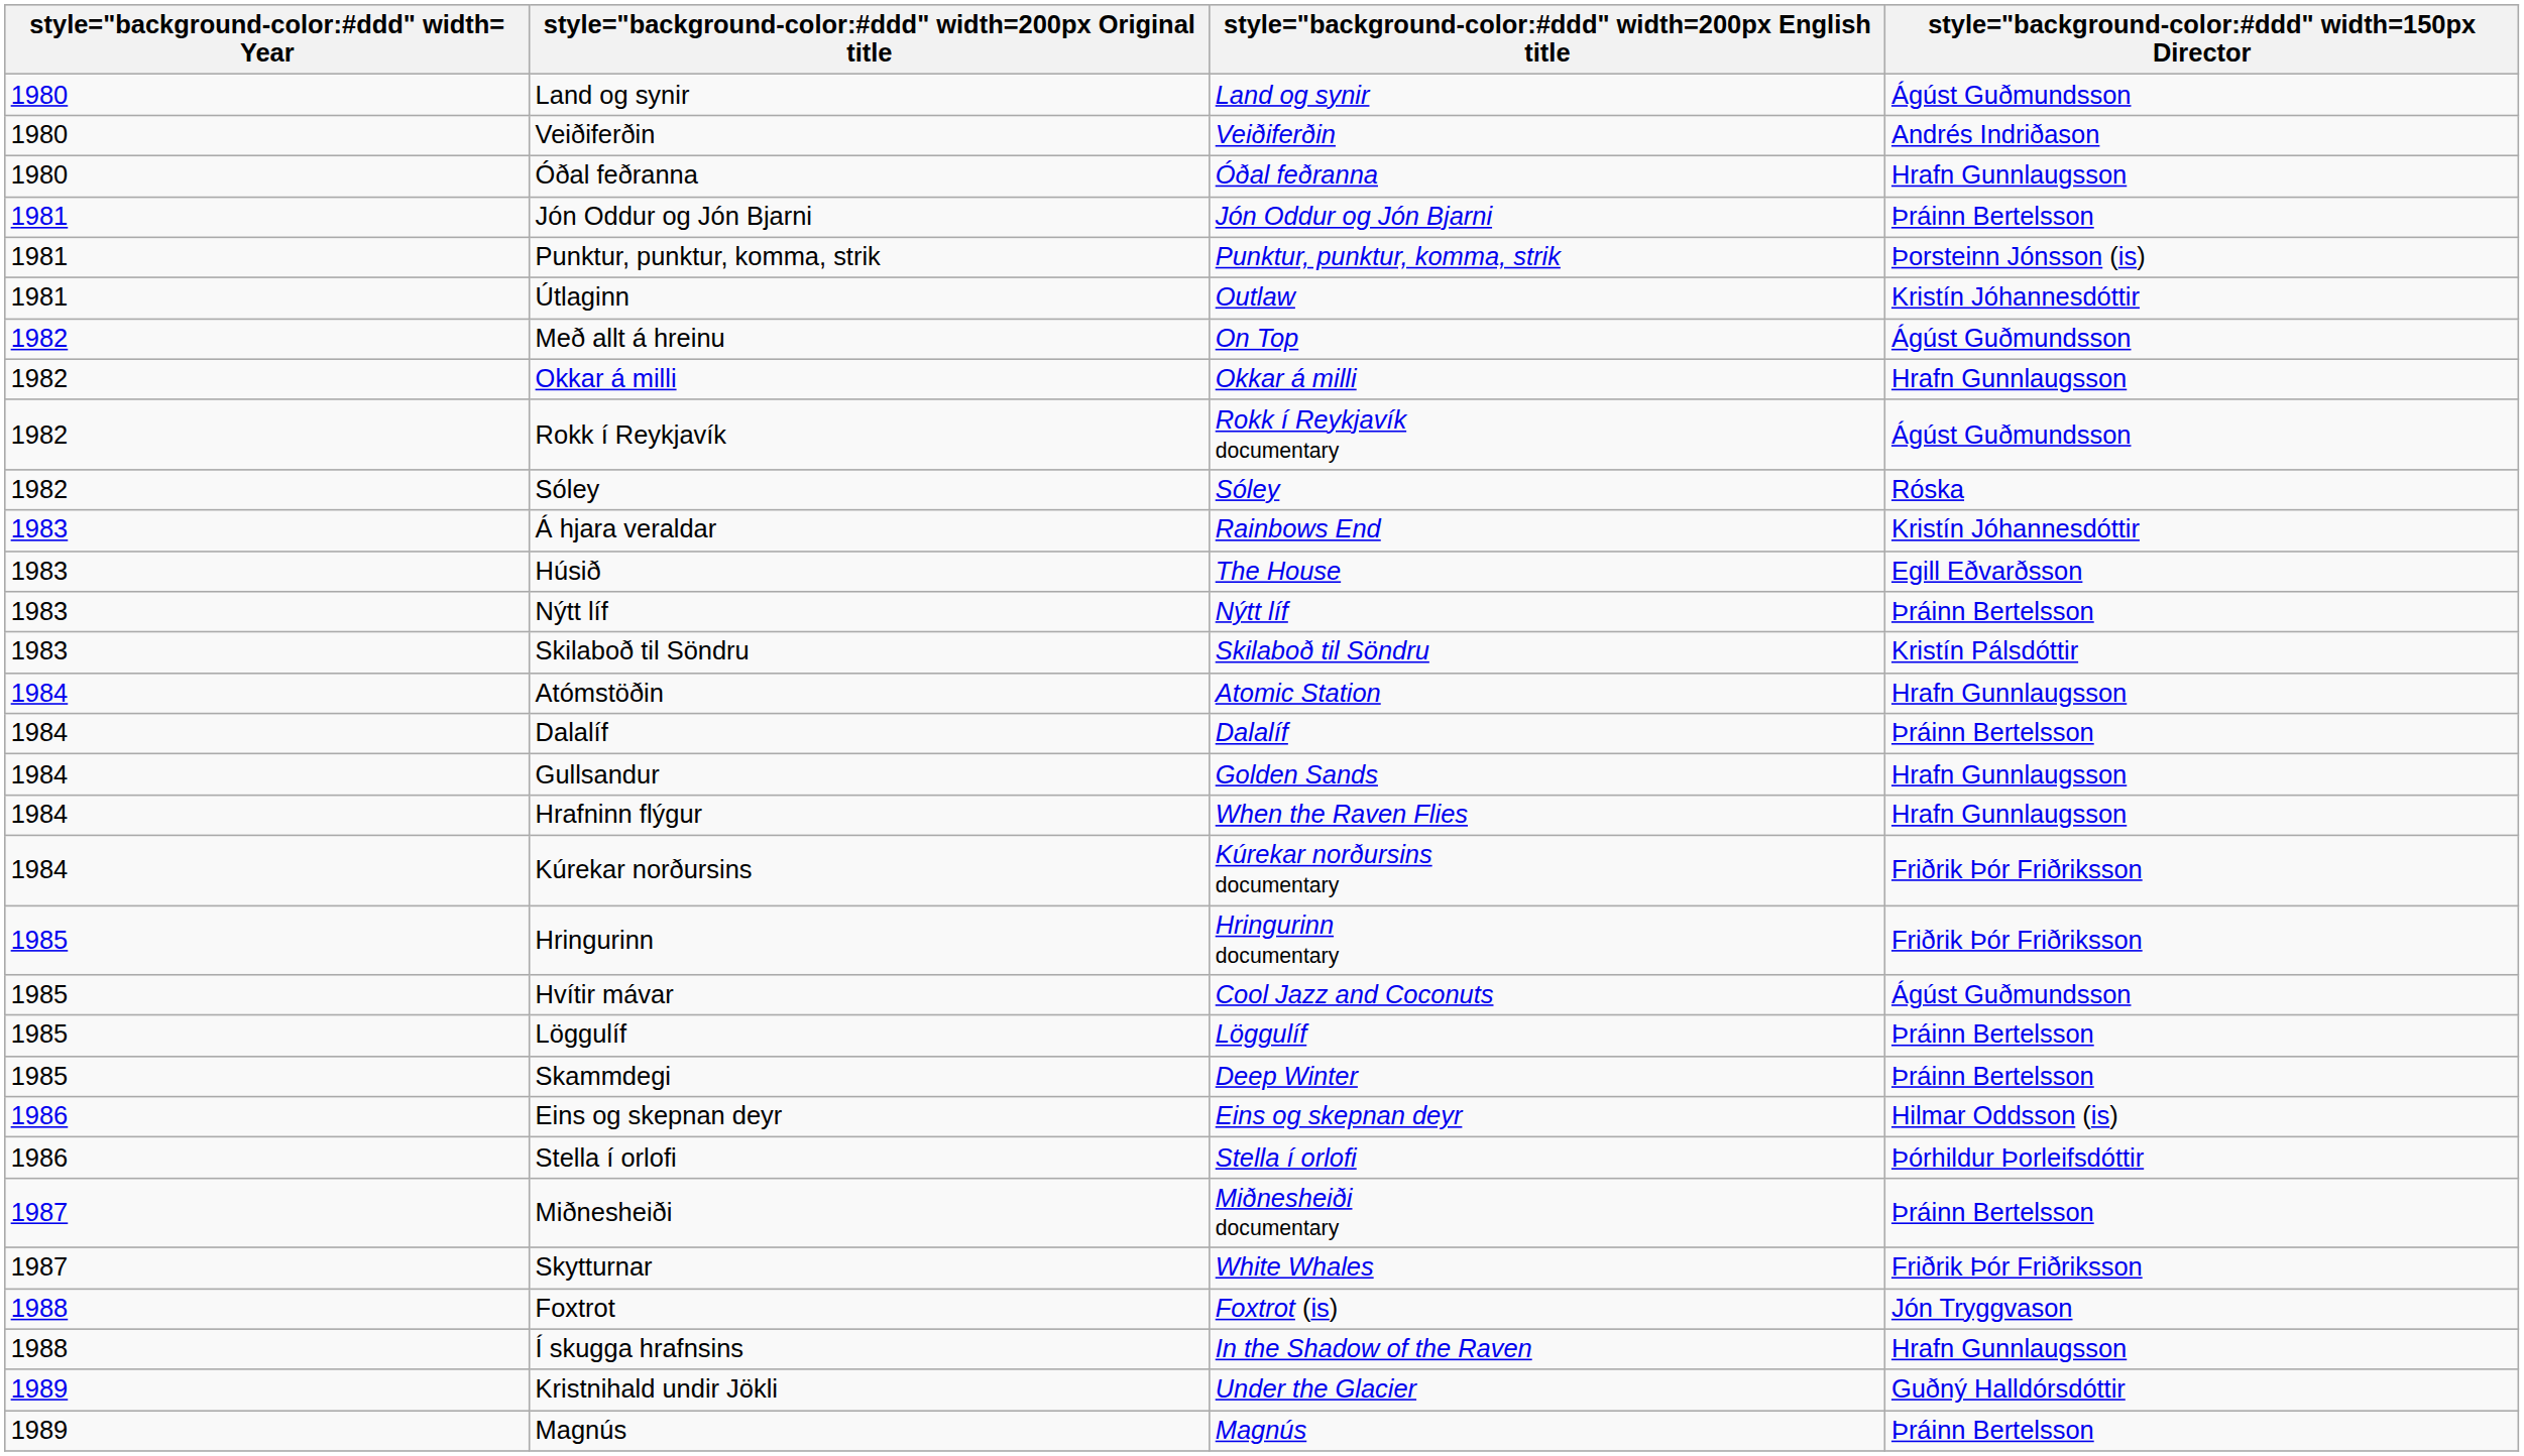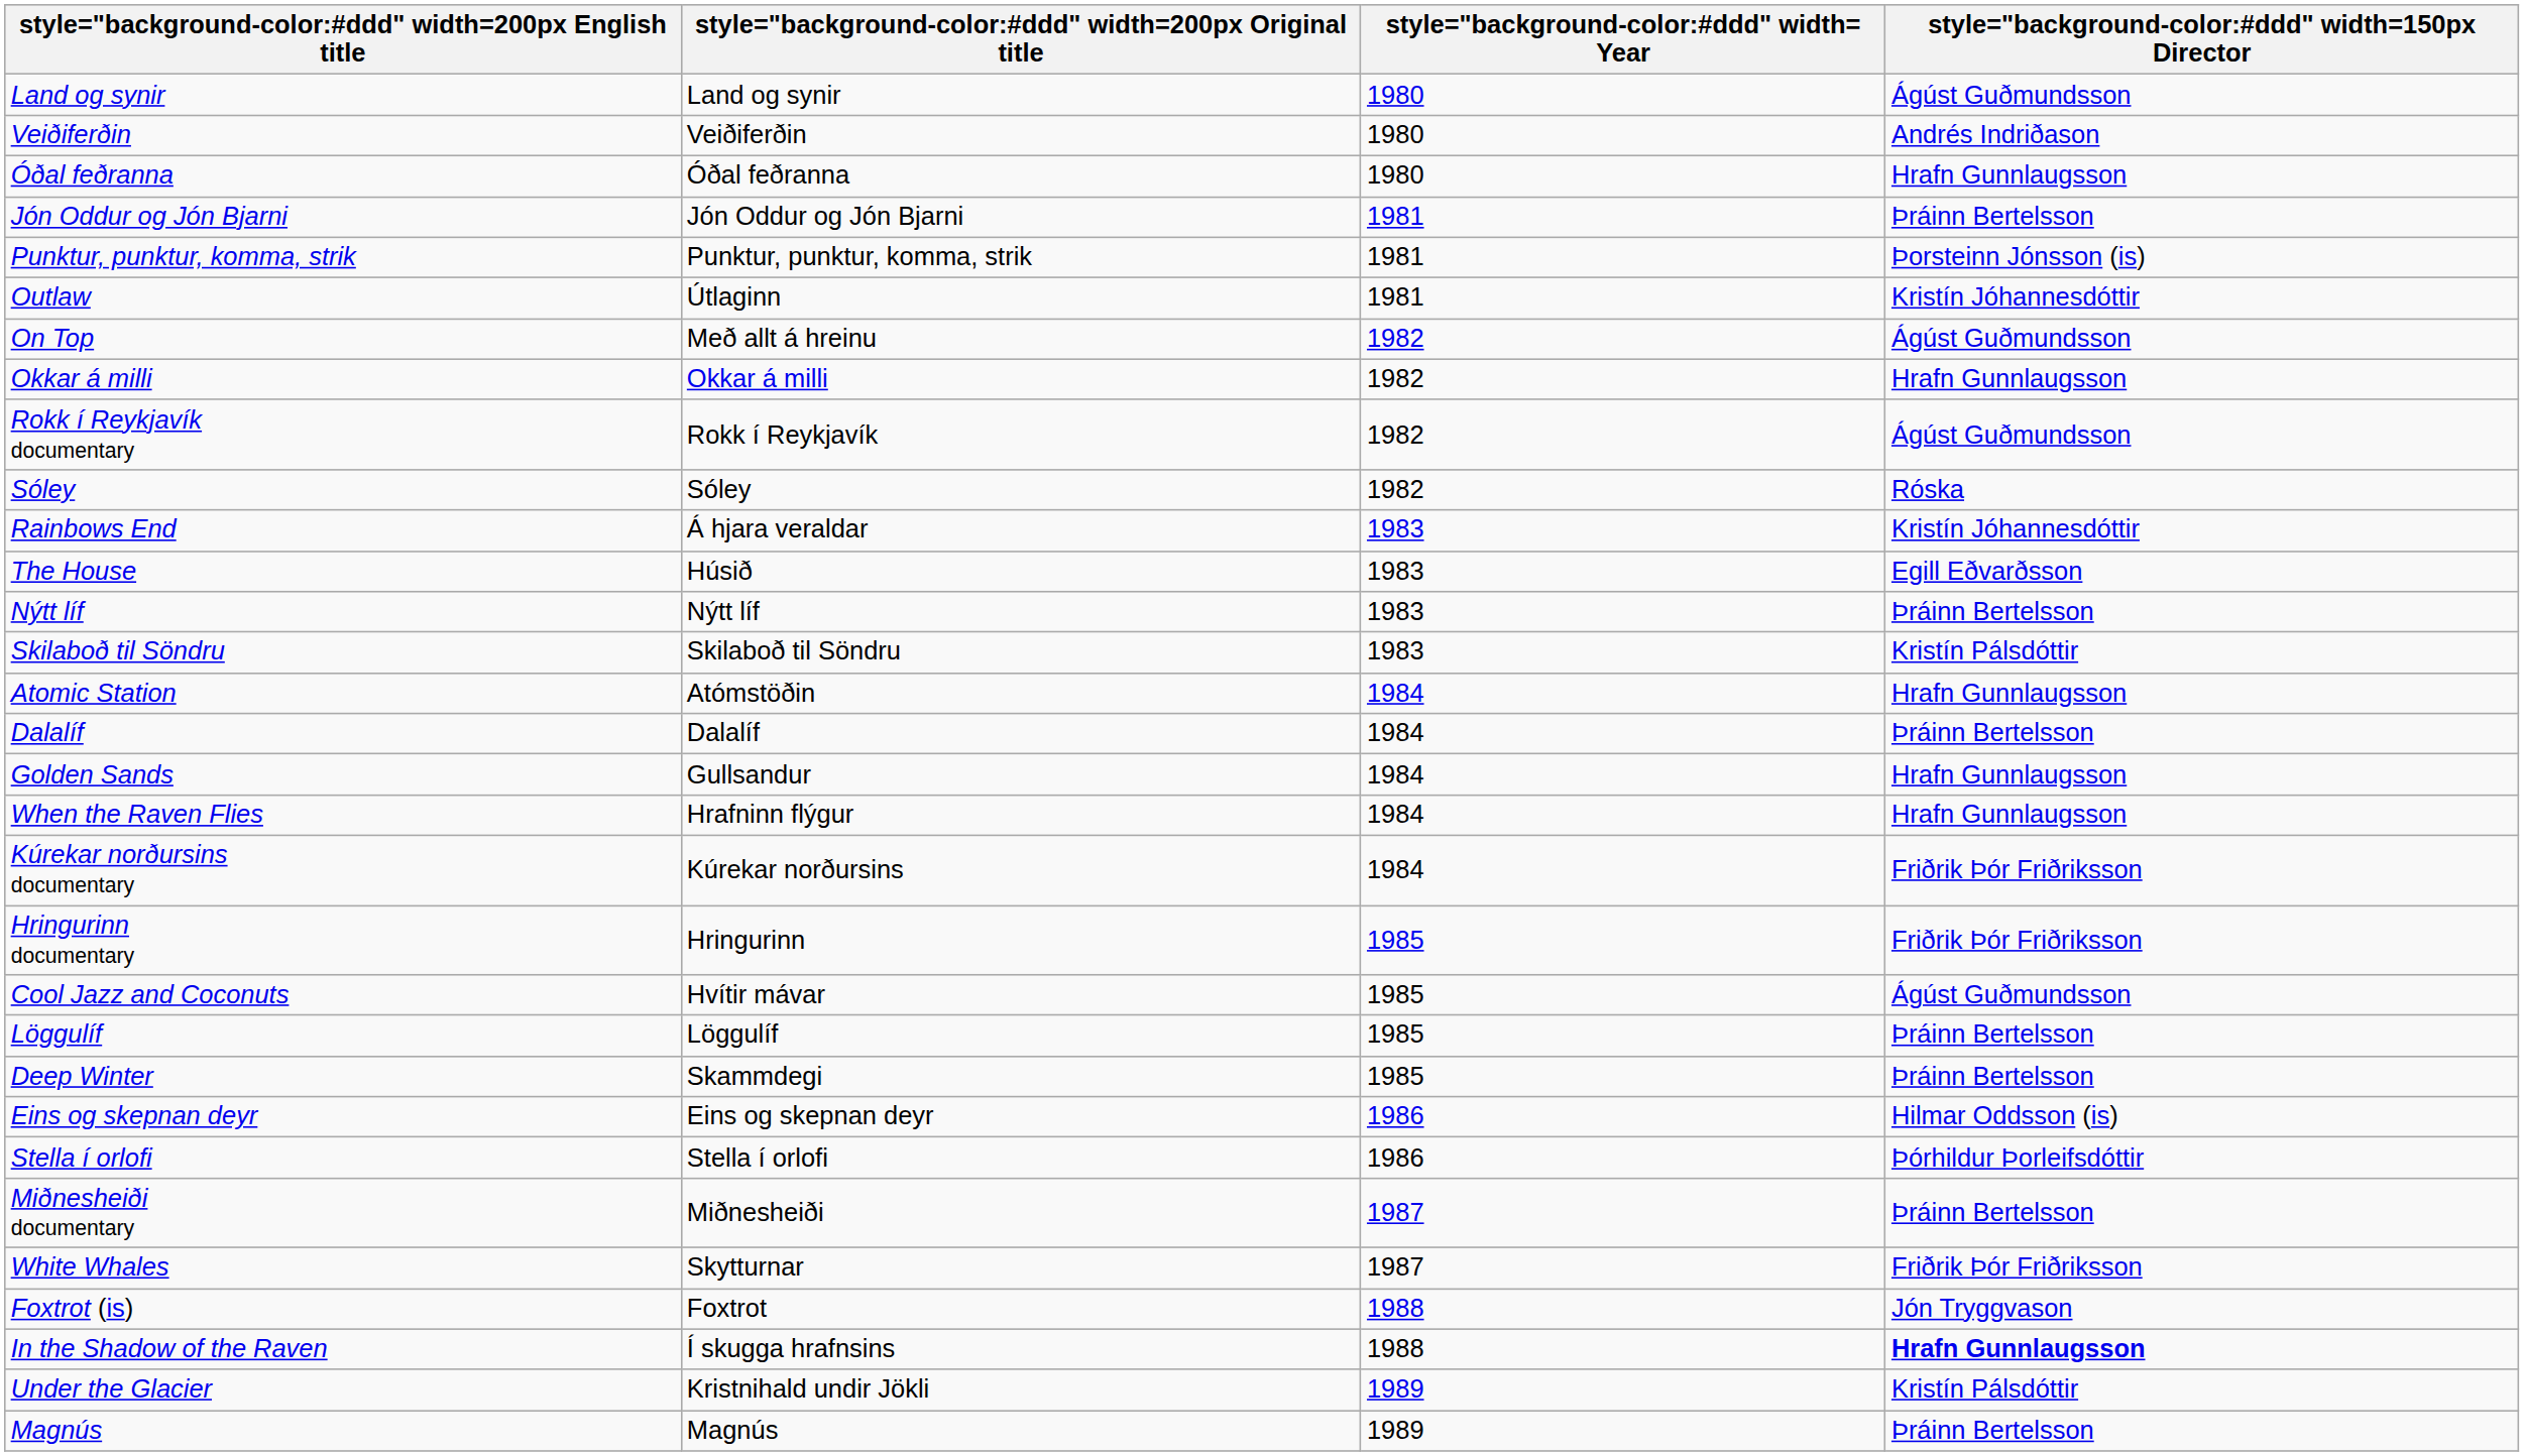columns swapped: style="background-color:#ddd" width= Year <-> style="background-color:#ddd" width=200px English title
Í skugga hrafnsins | style="background-color:#ddd" width=150px Director: normal -> bold
Kristnihald undir Jökli | style="background-color:#ddd" width=150px Director: Guðný Halldórsdóttir -> Kristín Pálsdóttir
